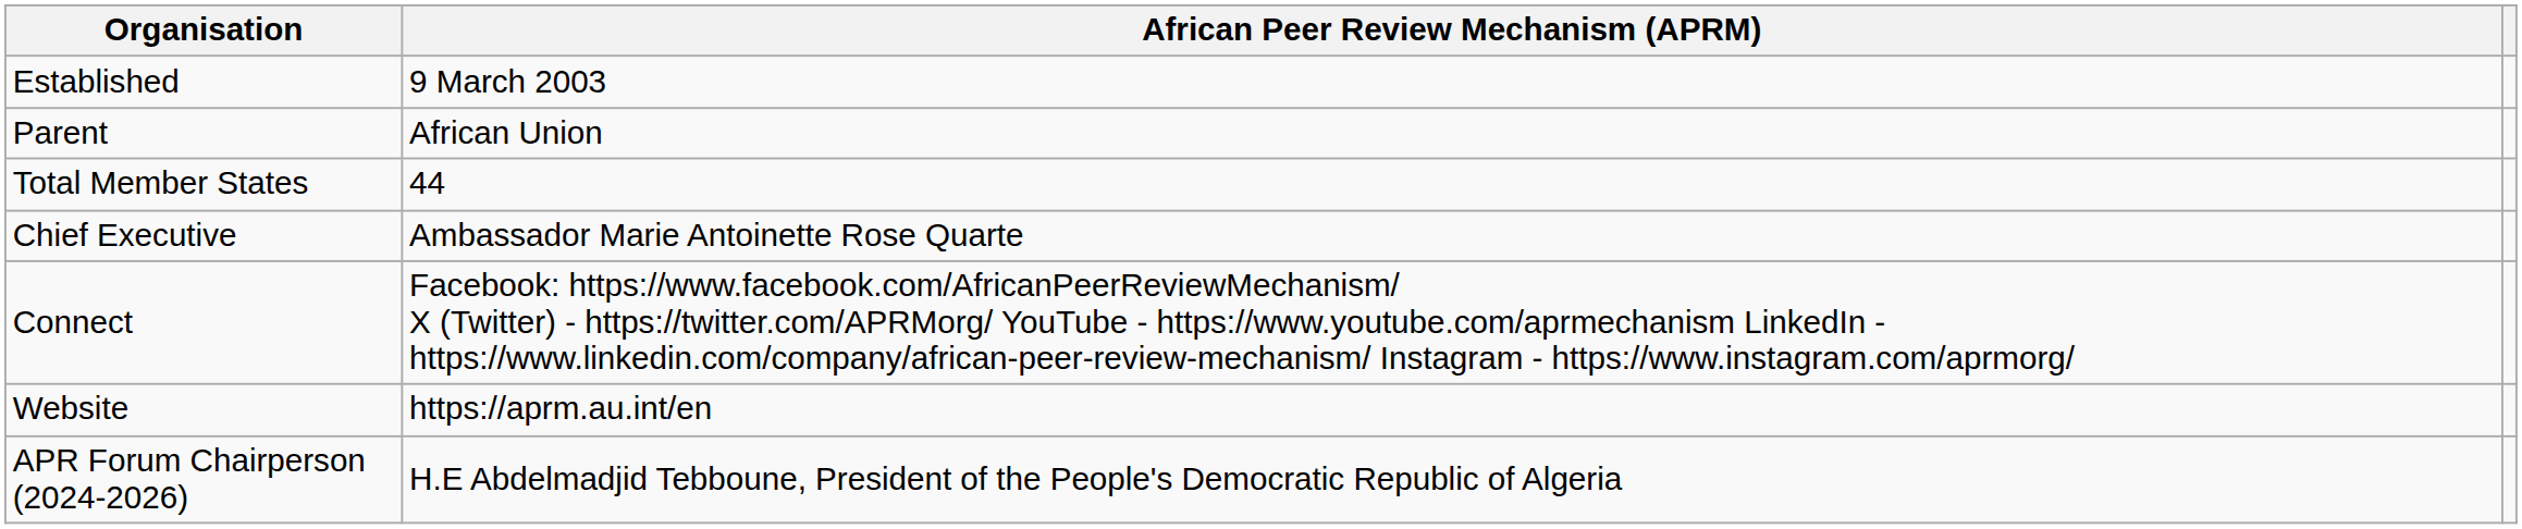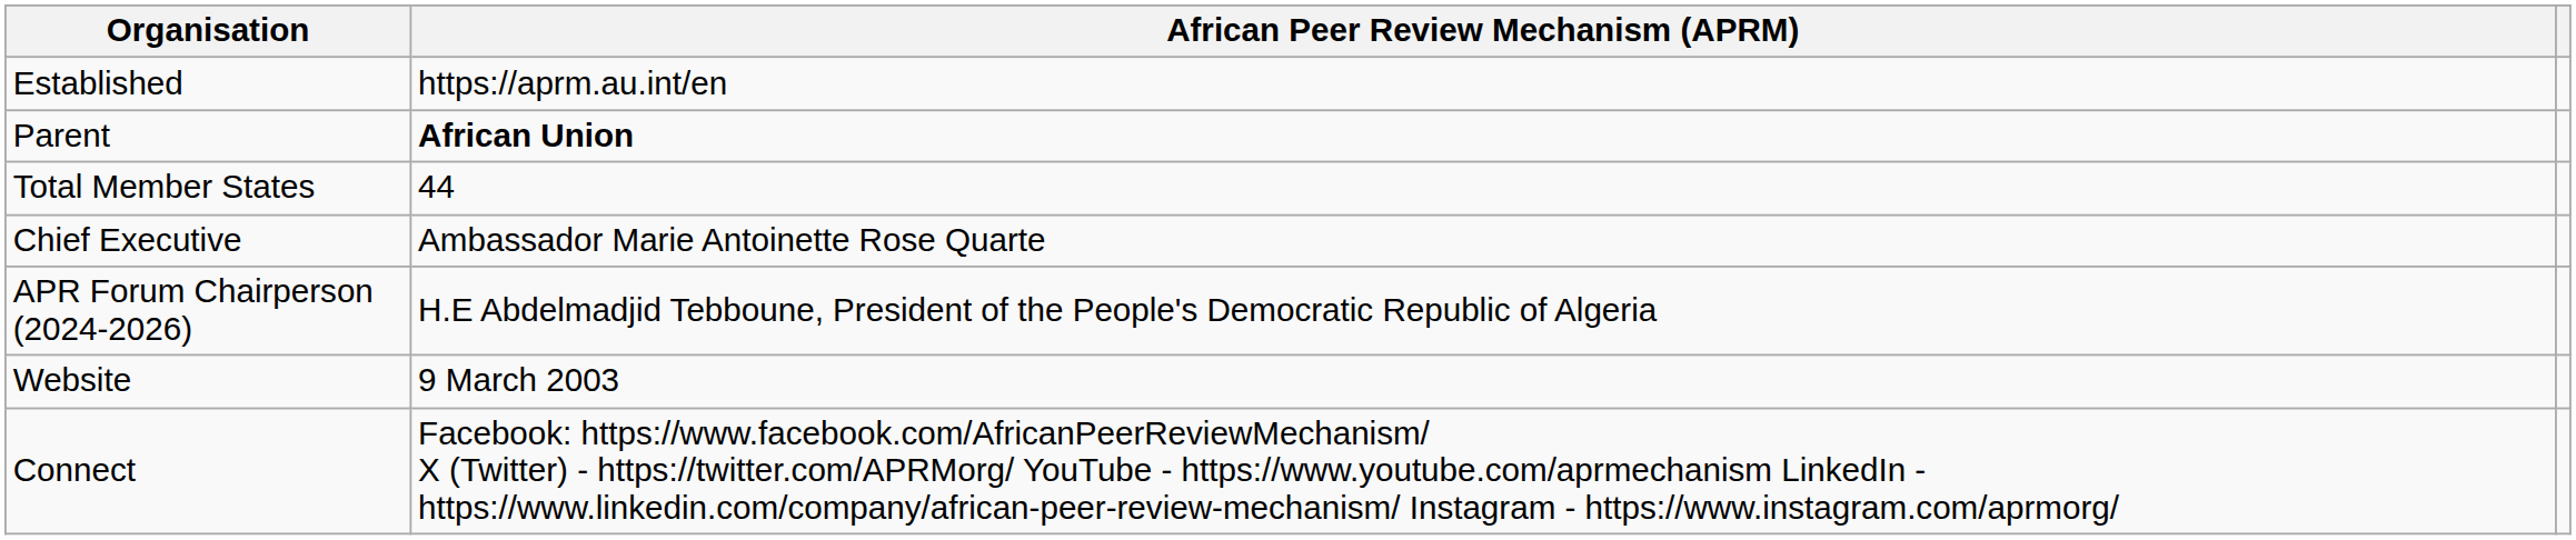Established | African Peer Review Mechanism (APRM): 9 March 2003 -> https://aprm.au.int/en
Parent | African Peer Review Mechanism (APRM): normal -> bold
rows swapped: APR Forum Chairperson (2024-2026) <-> Connect
Website | African Peer Review Mechanism (APRM): https://aprm.au.int/en -> 9 March 2003
